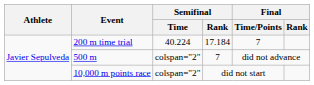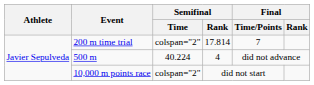200 m time trial | Semifinal / Time: 40.224 -> colspan="2"
200 m time trial | Semifinal / Rank: 17.184 -> 17.814
500 m | Semifinal / Time: colspan="2" -> 40.224
500 m | Semifinal / Rank: 7 -> 4
